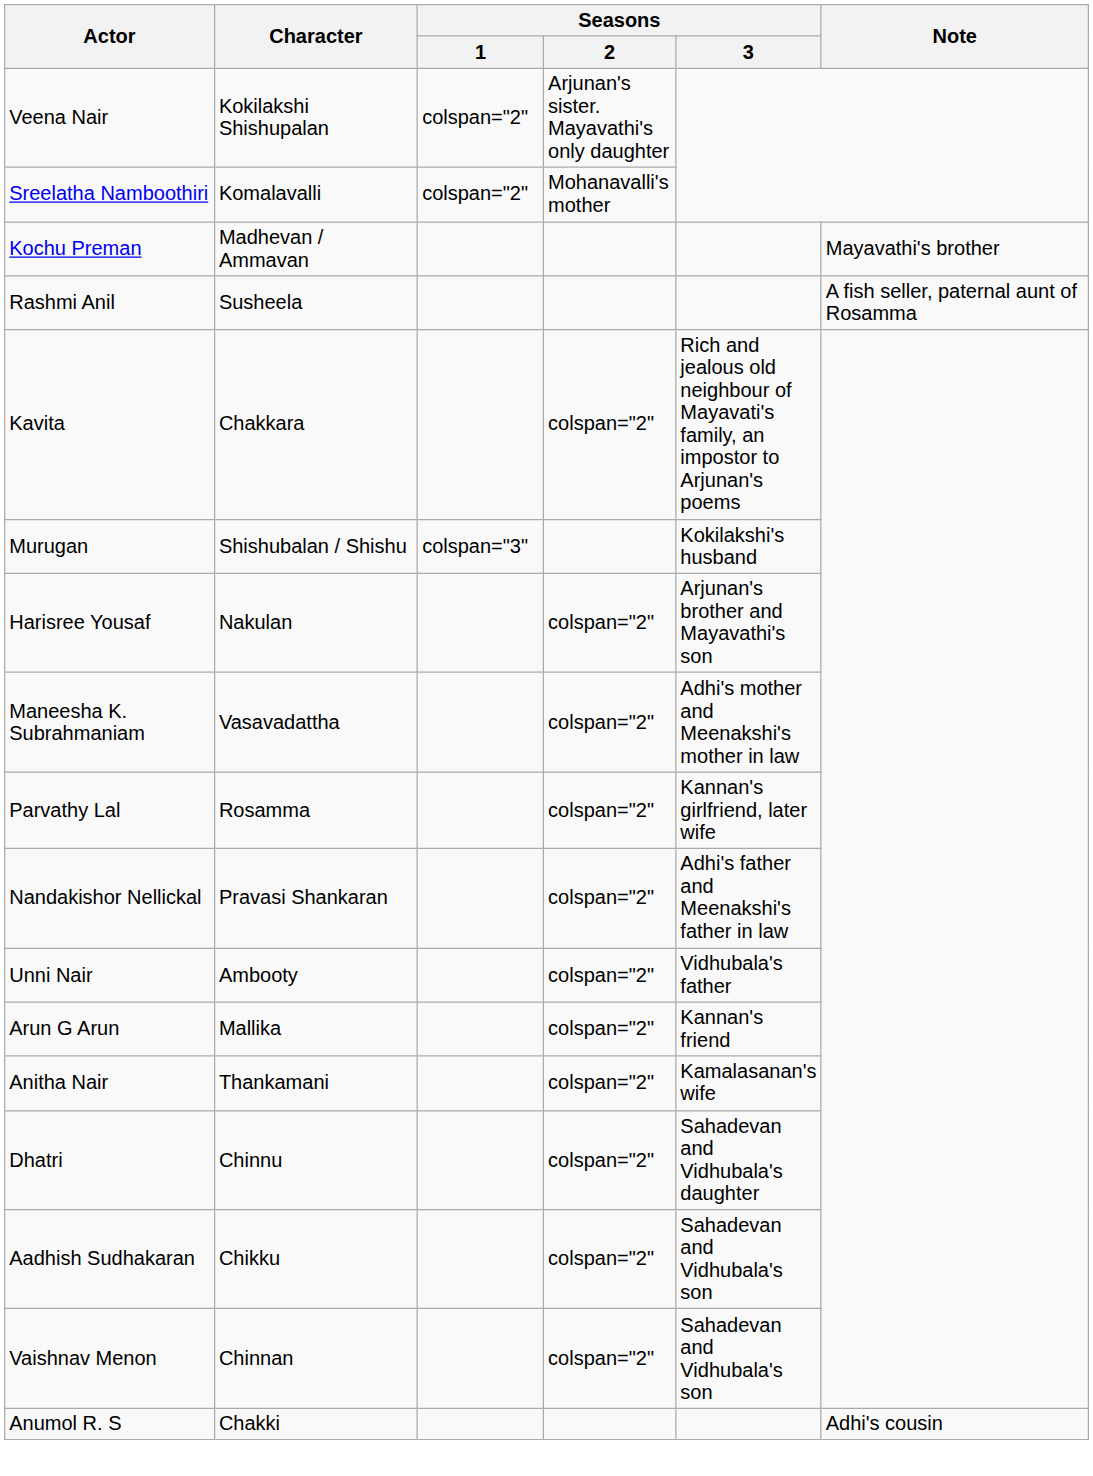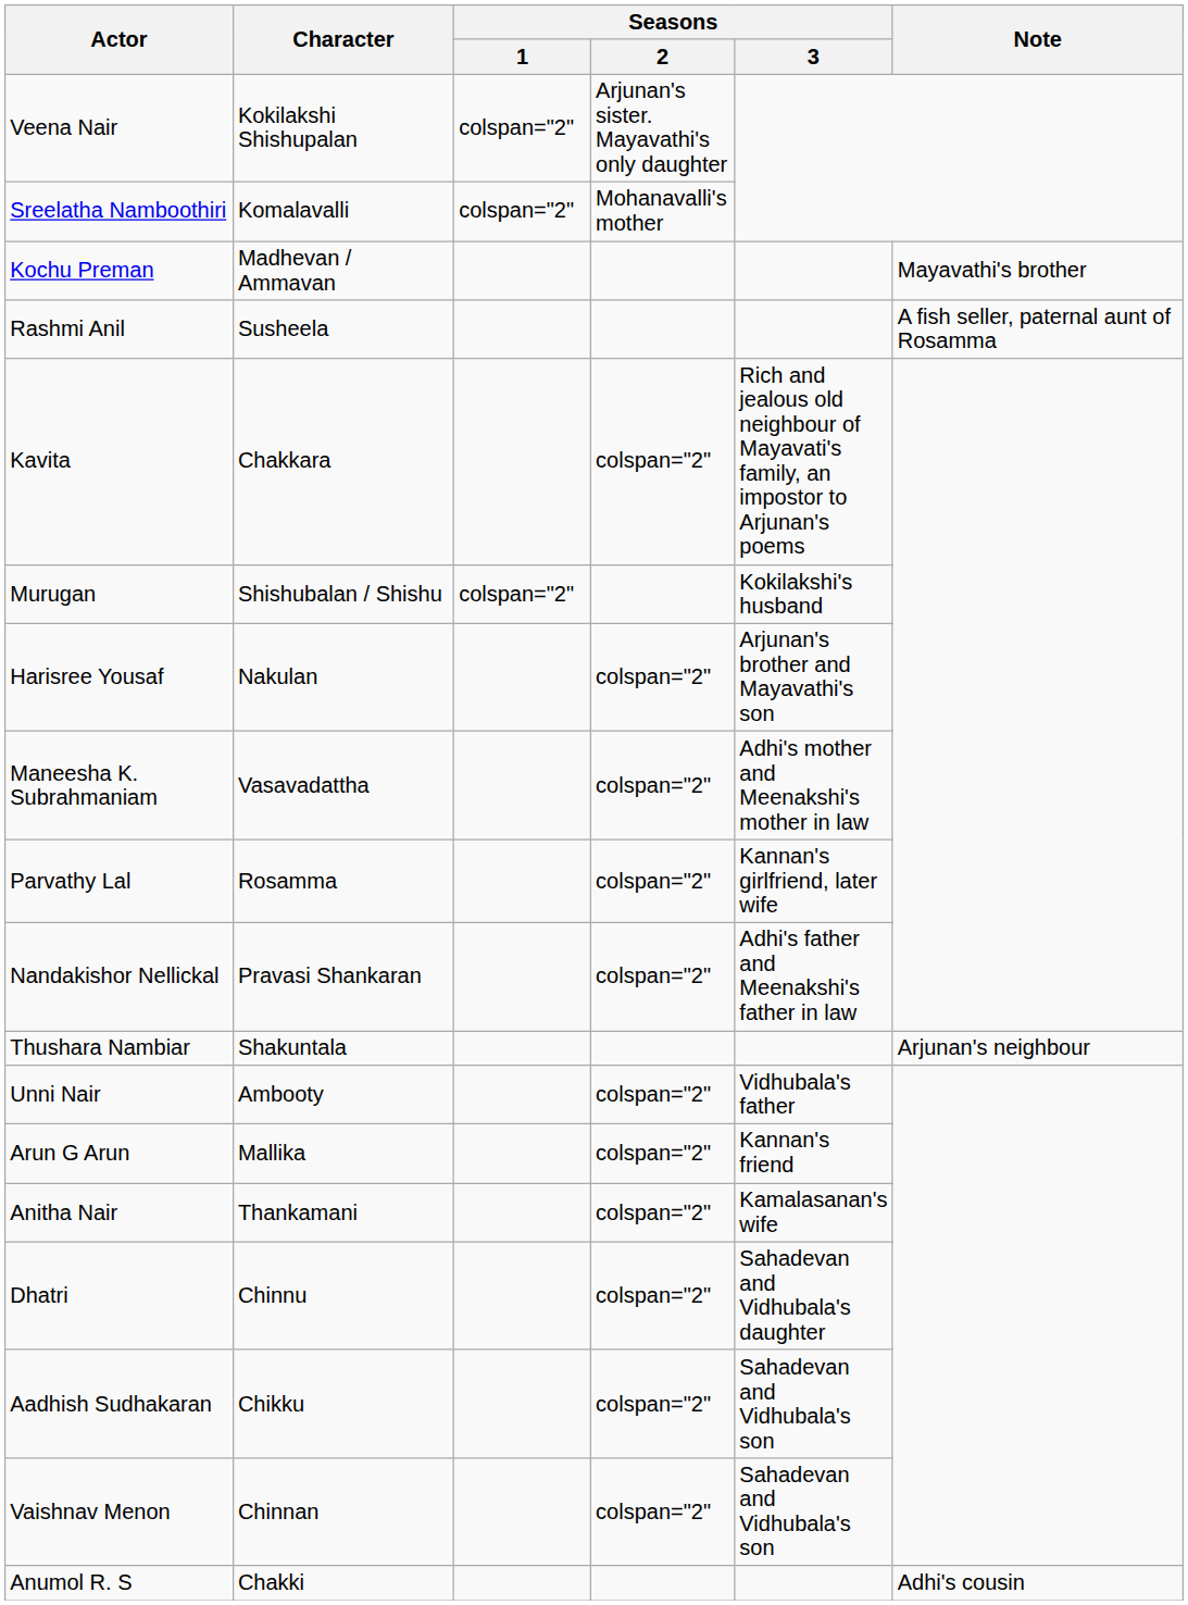Murugan | Seasons / 1: colspan="3" -> colspan="2"
+ row: Thushara Nambiar | Shakuntala | Arjunan's neighbour
